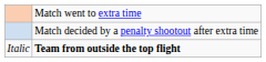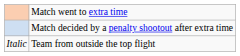row 3 | column 2: bold -> normal
